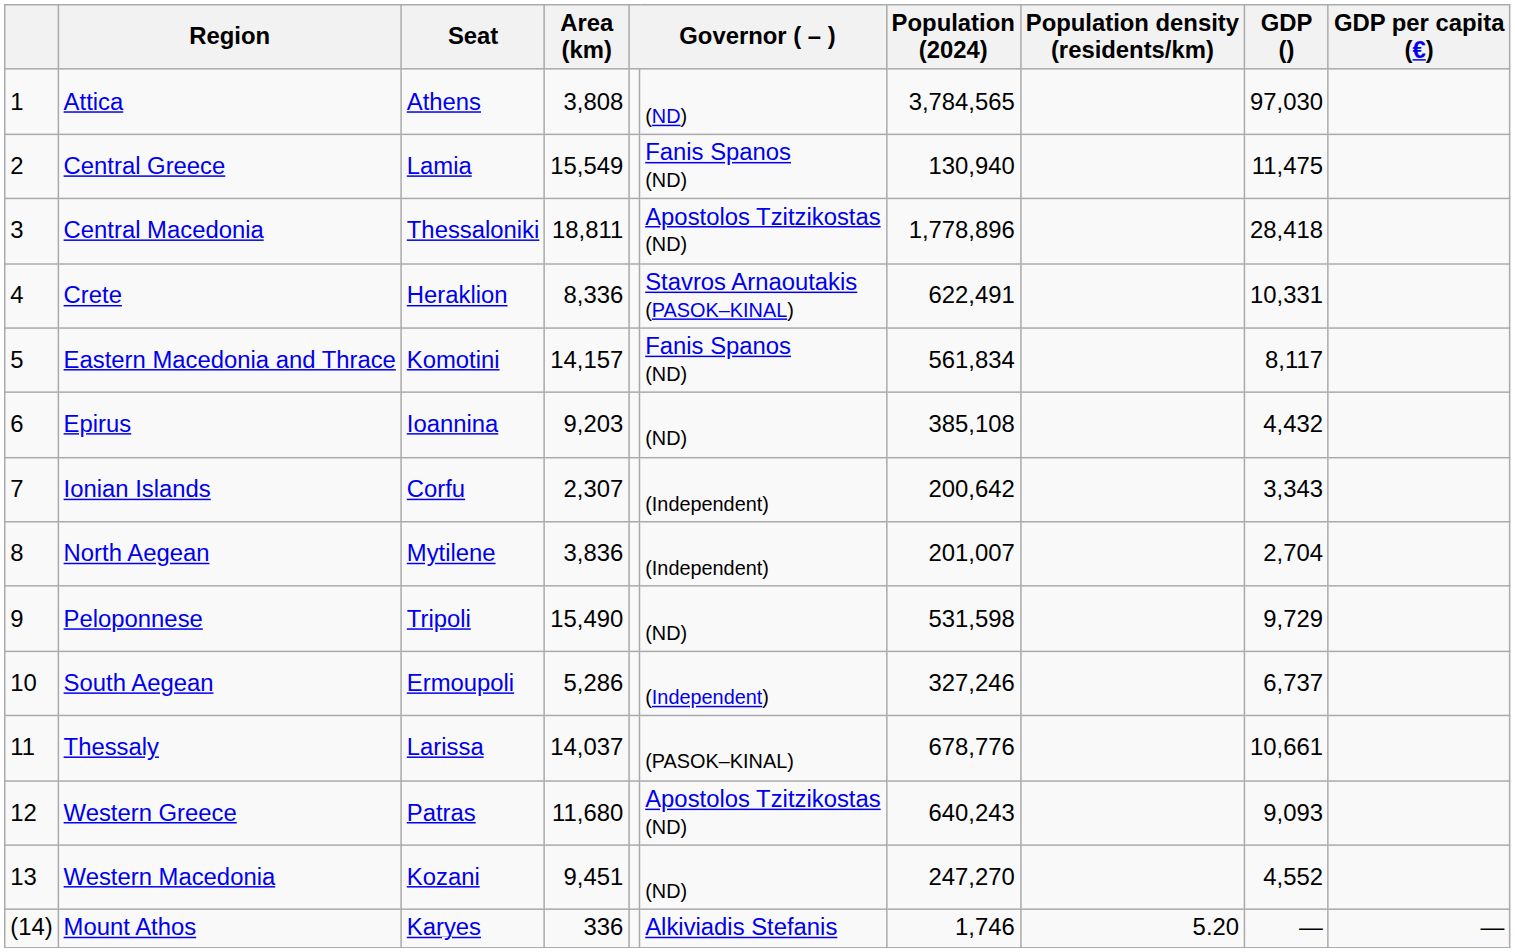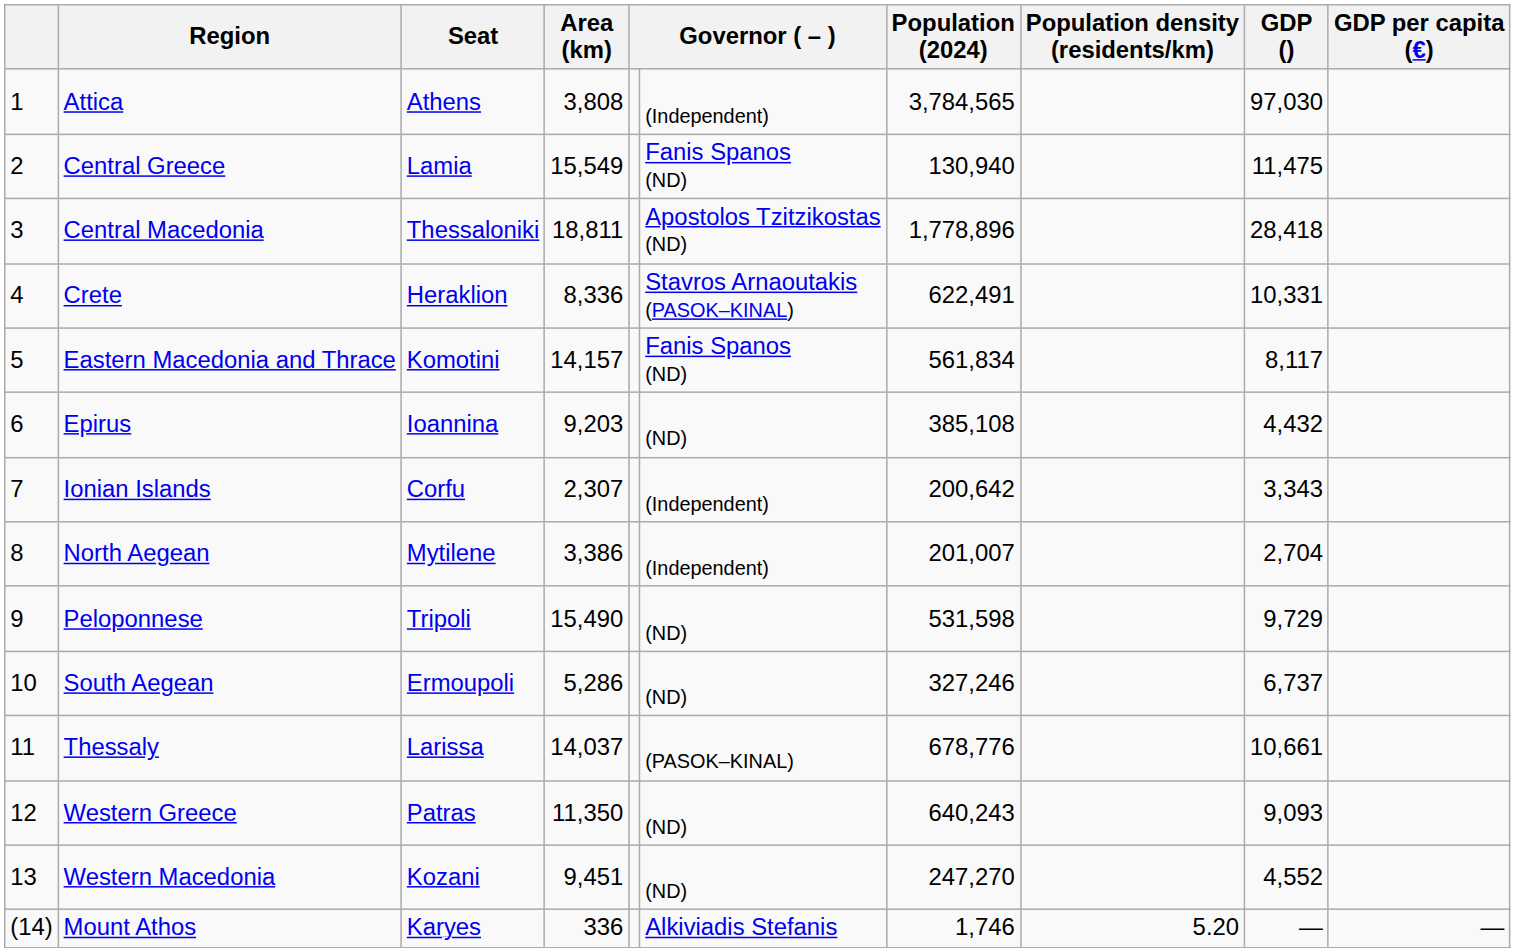Attica | column 6: (ND) -> (Independent)
North Aegean | Area (km): 3,836 -> 3,386
South Aegean | column 6: (Independent) -> (ND)
Western Greece | Area (km): 11,680 -> 11,350
Western Greece | column 6: Apostolos Tzitzikostas (ND) -> (ND)
